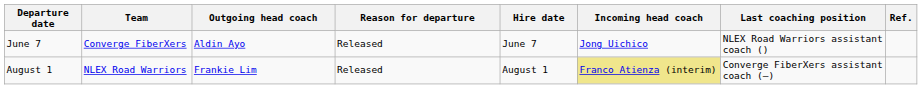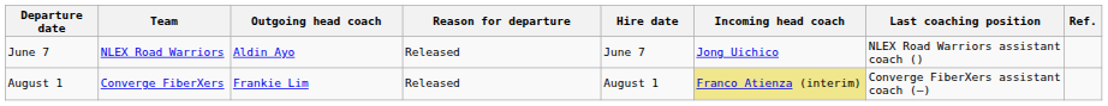row 2 | Team: Converge FiberXers -> NLEX Road Warriors
row 3 | Team: NLEX Road Warriors -> Converge FiberXers
